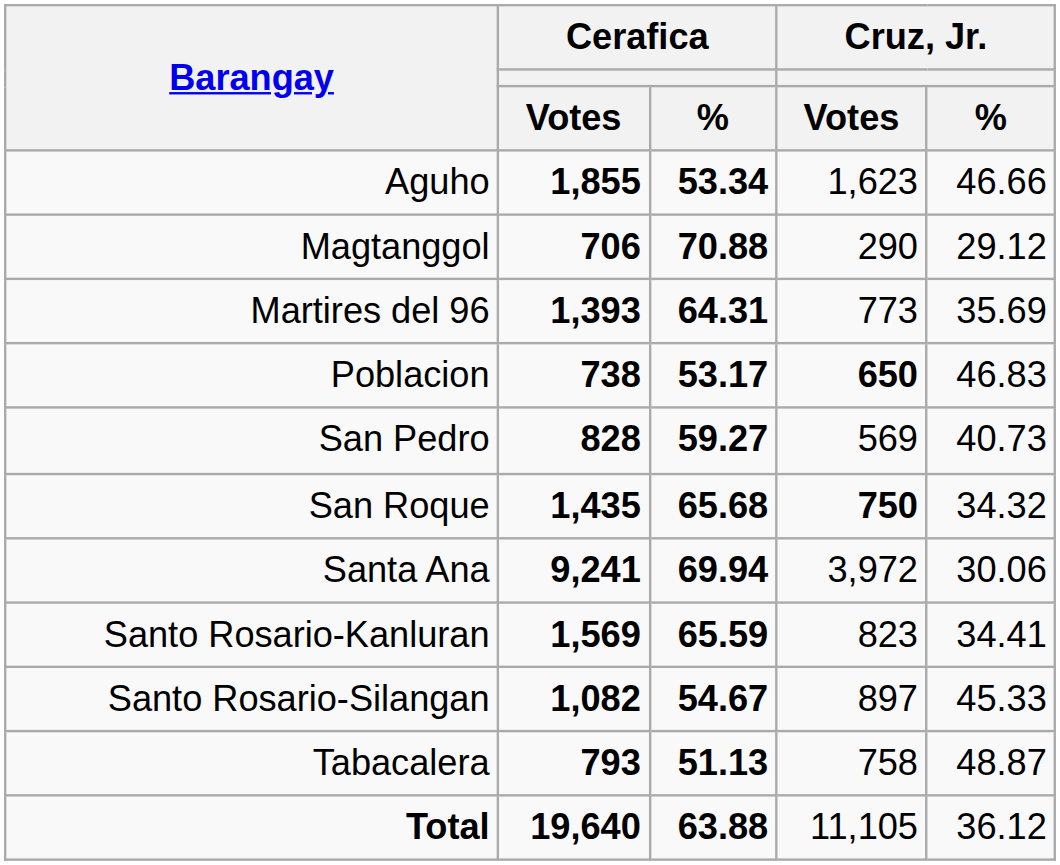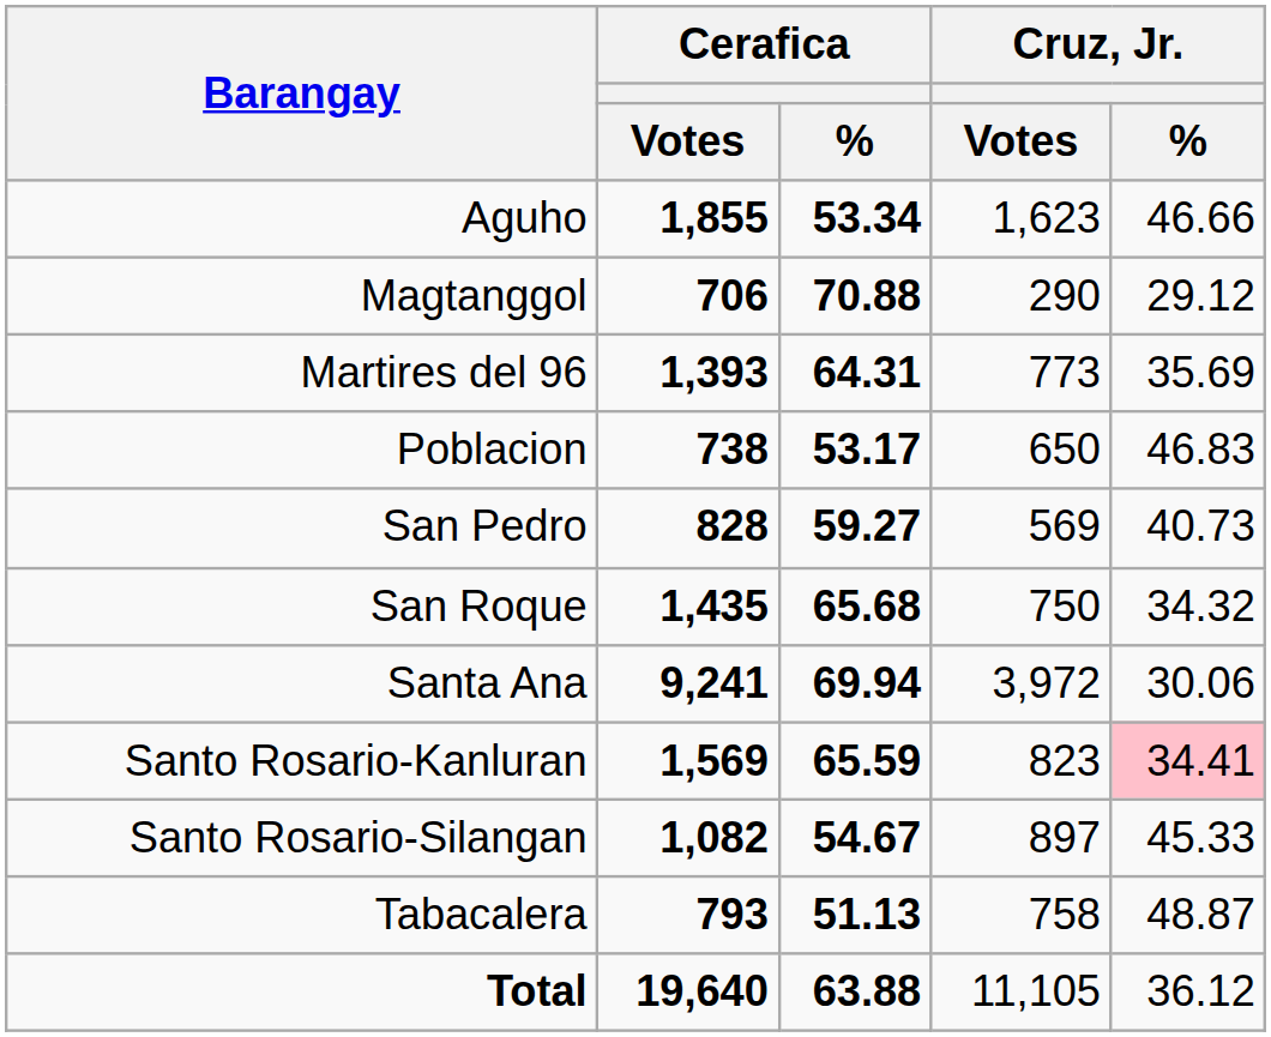Poblacion | Cruz, Jr. / Votes: bold -> normal
San Roque | Cruz, Jr. / Votes: bold -> normal
Santo Rosario-Kanluran | Cruz, Jr. / %: no background -> pink background
